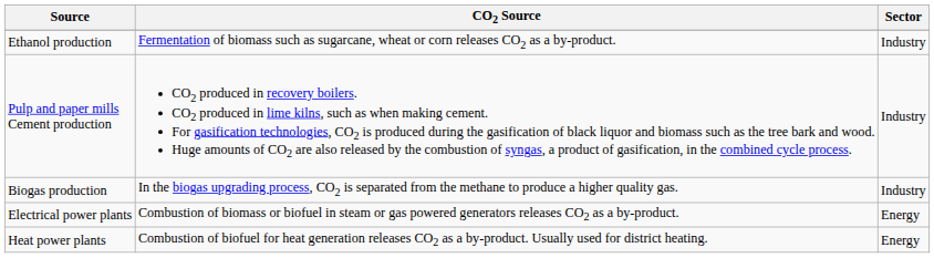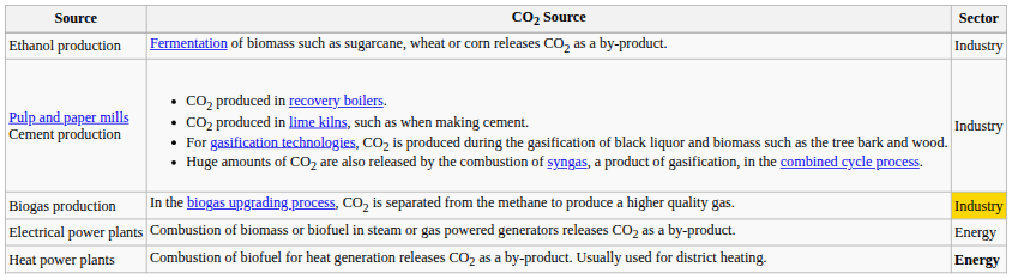Biogas production | Sector: no background -> gold background
Heat power plants | Sector: normal -> bold
